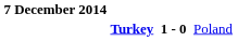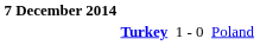Turkey | column 3: bold -> normal
